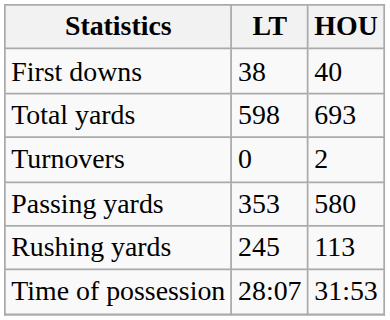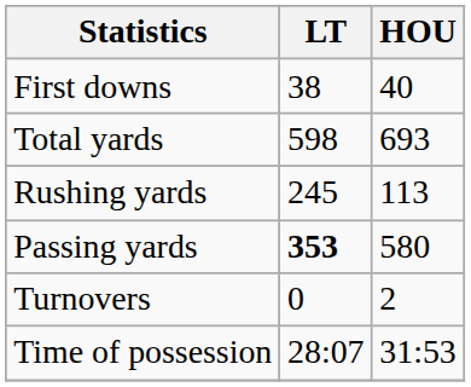rows swapped: Rushing yards <-> Turnovers
Passing yards | LT: normal -> bold
